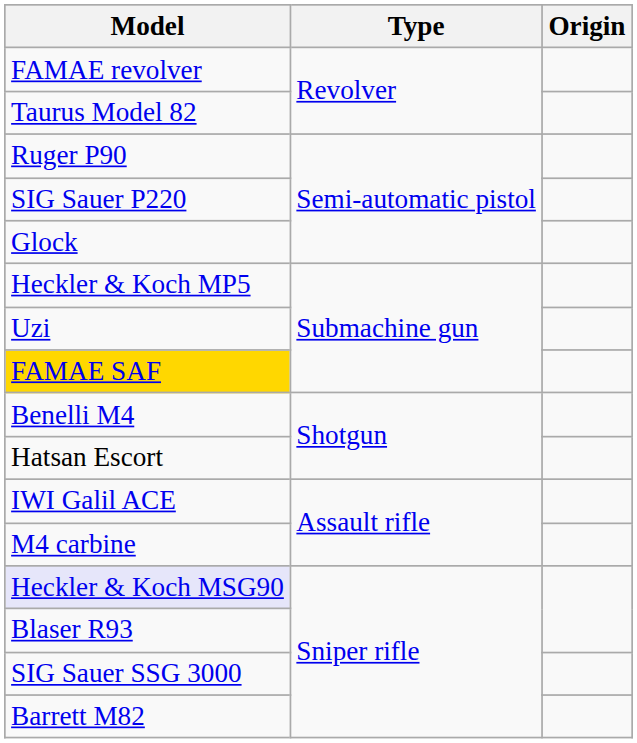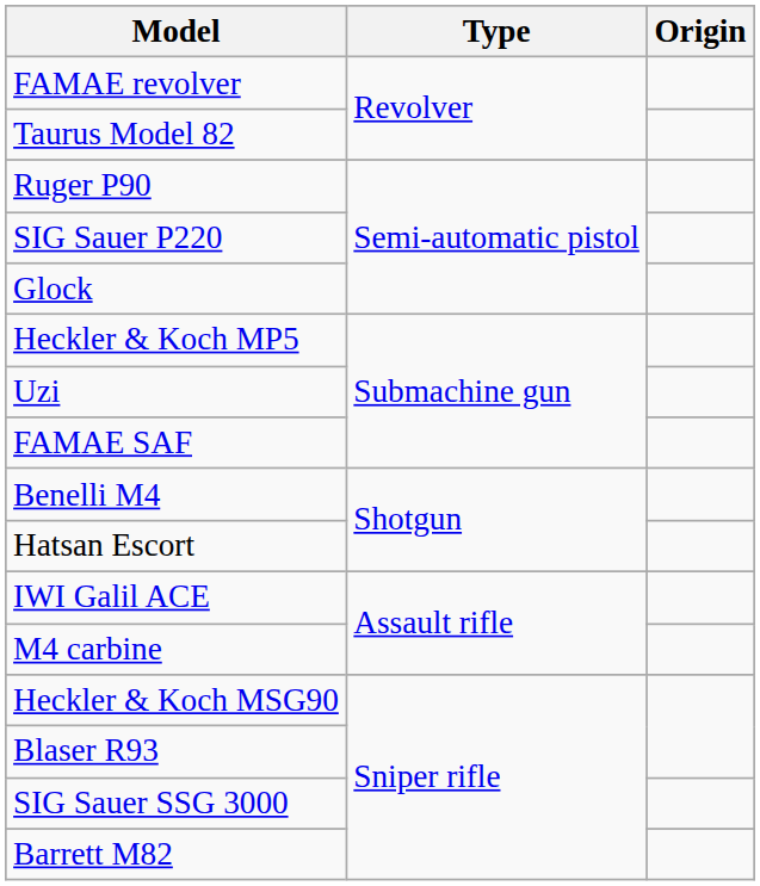FAMAE SAF | Model: gold background -> no background
Heckler & Koch MSG90 | Model: lavender background -> no background
